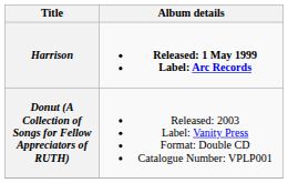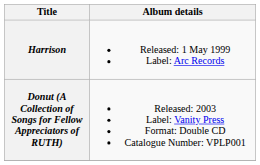Harrison | Album details: bold -> normal
